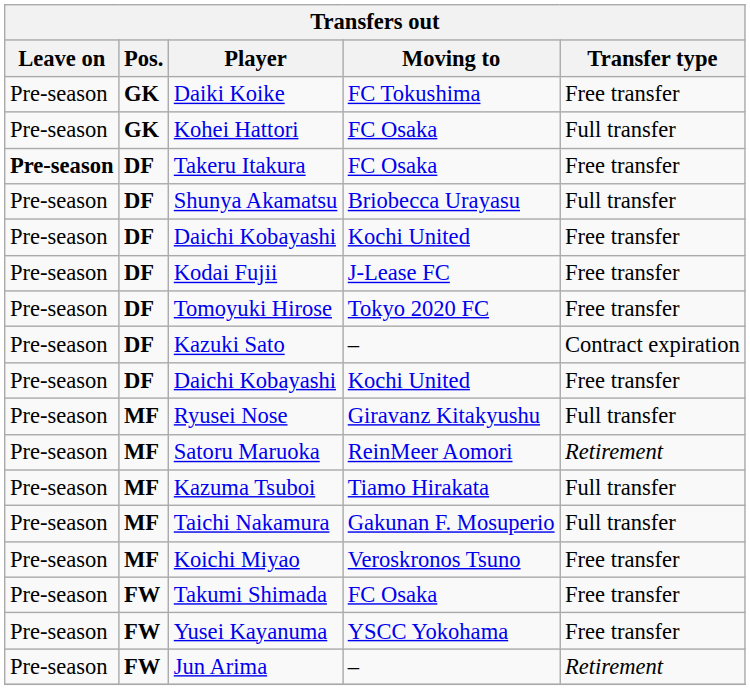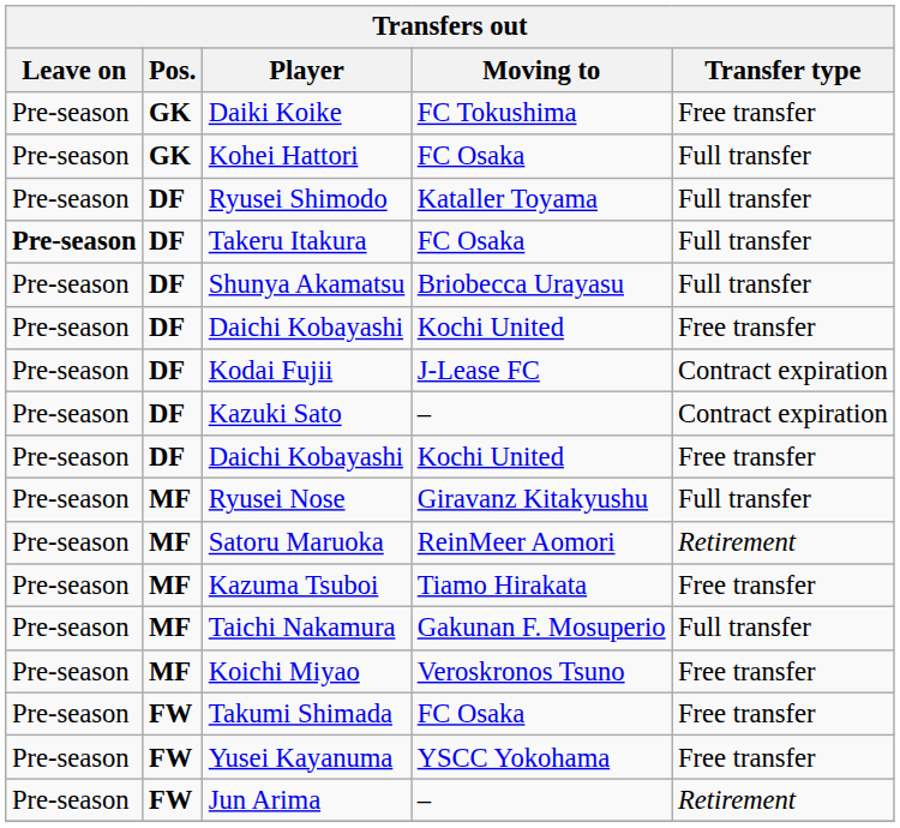+ row: Pre-season | DF | Ryusei Shimodo | Kataller Toyama | Full transfer
Takeru Itakura | Transfer type: Free transfer -> Full transfer
Kodai Fujii | Transfer type: Free transfer -> Contract expiration
- row: Pre-season | DF | Tomoyuki Hirose | Tokyo 2020 FC | Free transfer
Kazuma Tsuboi | Transfer type: Full transfer -> Free transfer
